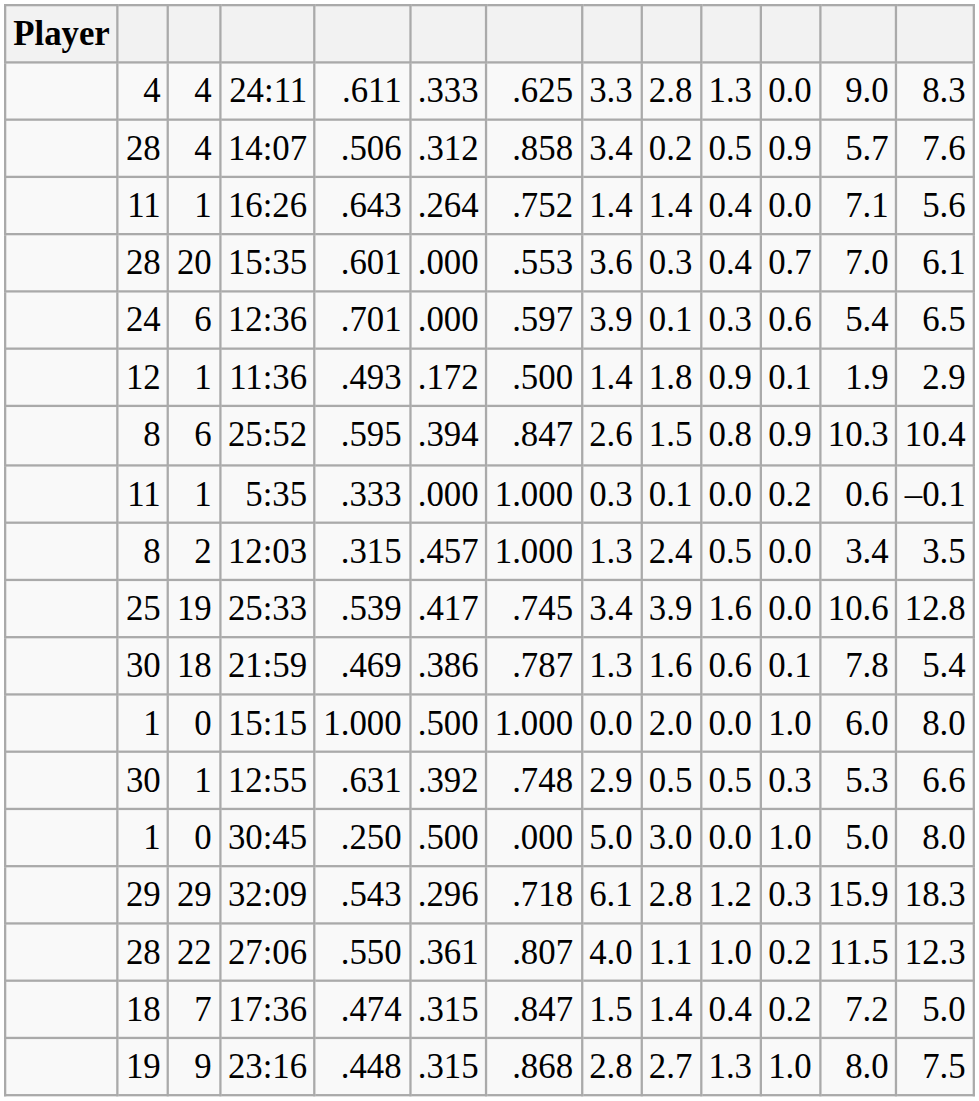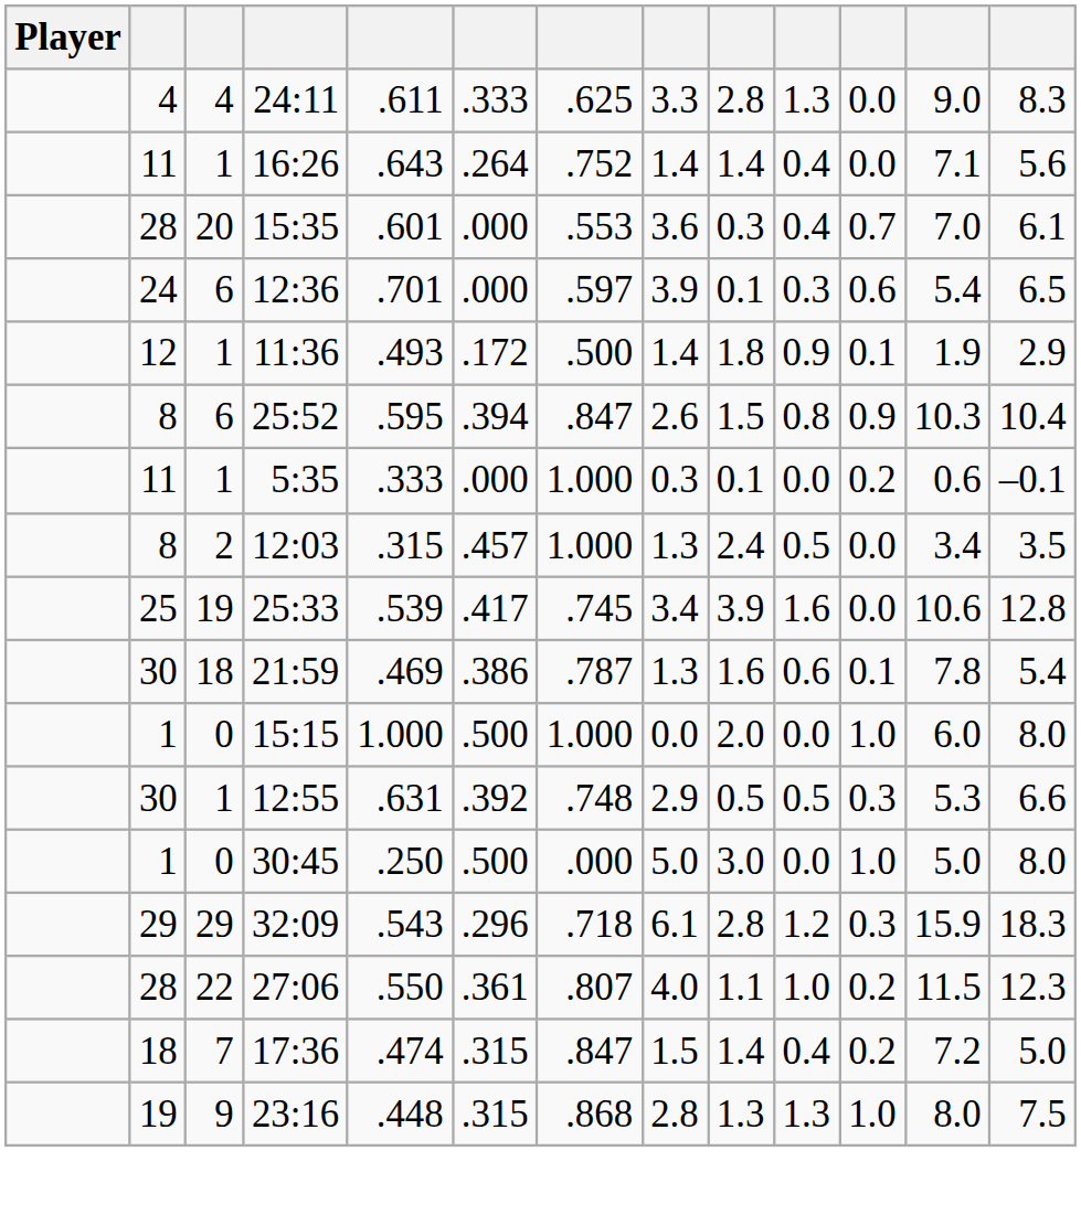- row: 28 | 4 | 14:07 | .506 | .312 | .858 | 3.4 | 0.2 | 0.5 | 0.9 | 5.7 | 7.6
23:16 | column 9: 2.7 -> 1.3
